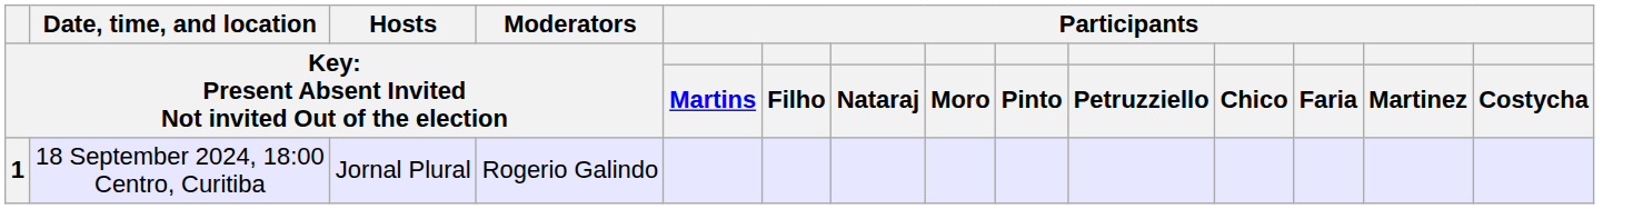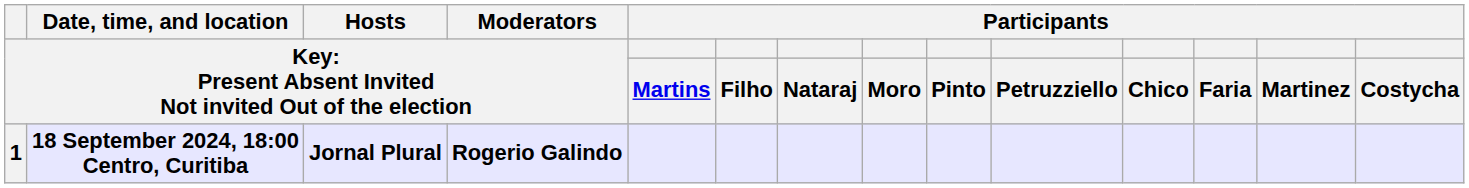1 | column 2: normal -> bold
1 | column 3: normal -> bold
1 | column 4: normal -> bold
